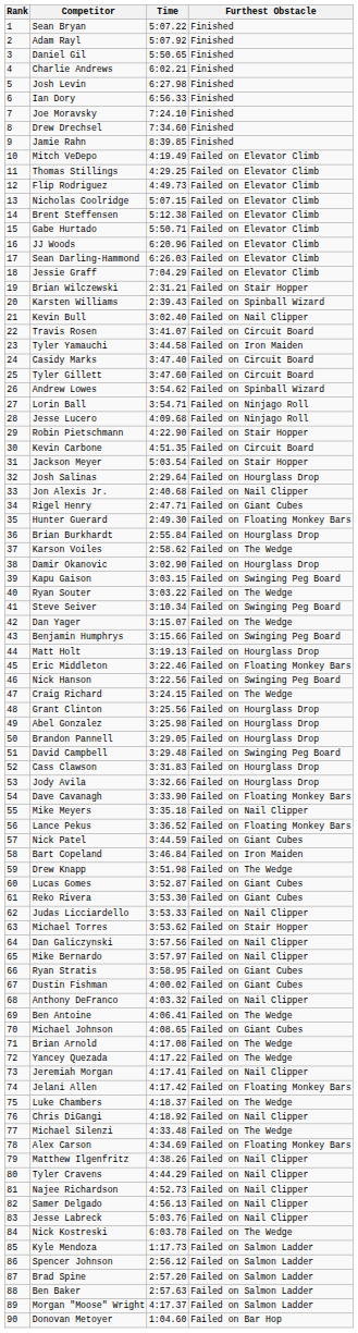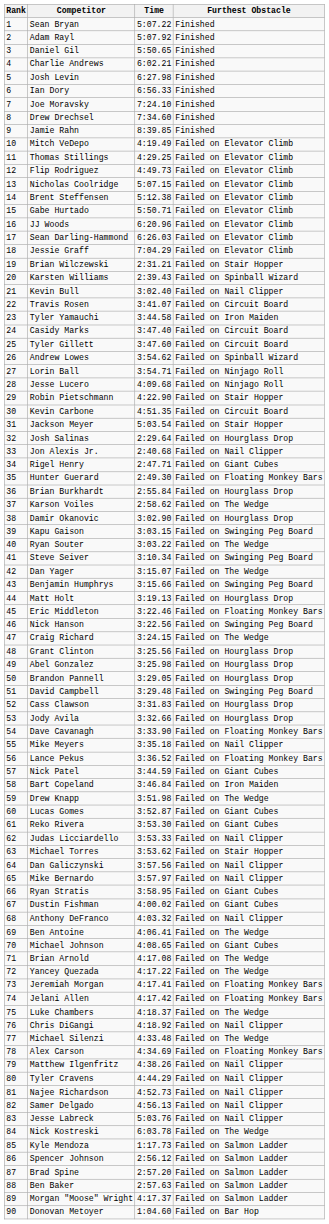Jeremiah Morgan | Furthest Obstacle: Failed on Nail Clipper -> Failed on Floating Monkey Bars
